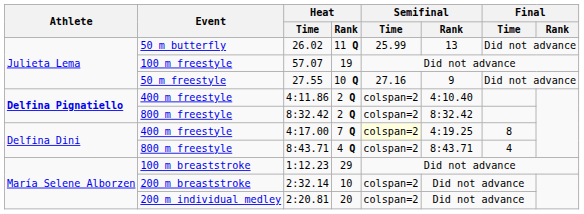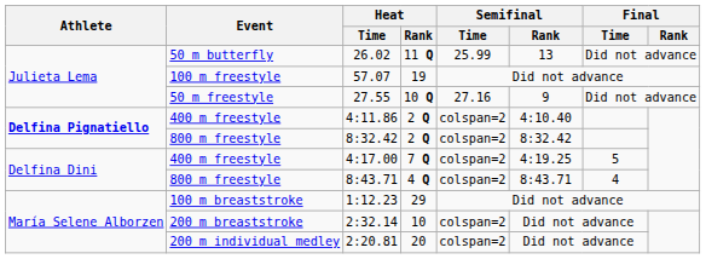4:17.00 | Semifinal / Time: lightyellow background -> no background
4:17.00 | Final / Time: 8 -> 5
